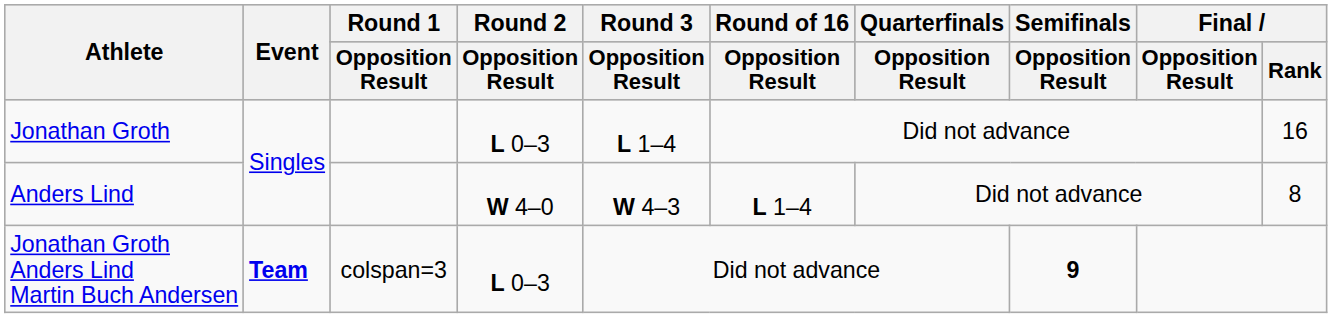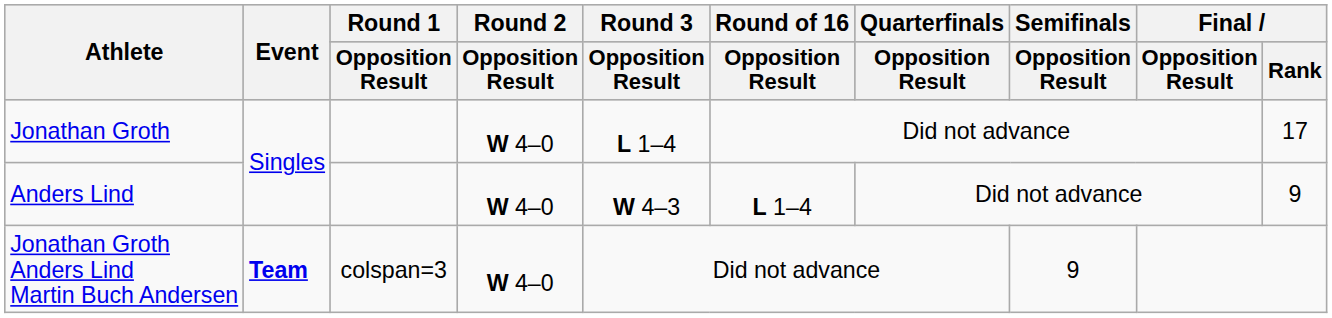Jonathan Groth | Round 2 / Opposition Result: L 0–3 -> W 4–0
Jonathan Groth | Final / Rank: 16 -> 17
Anders Lind | Final / Rank: 8 -> 9
Jonathan Groth Anders Lind Martin Buch Andersen | Round 2 / Opposition Result: L 0–3 -> W 4–0
Jonathan Groth Anders Lind Martin Buch Andersen | Semifinals / Opposition Result: bold -> normal
